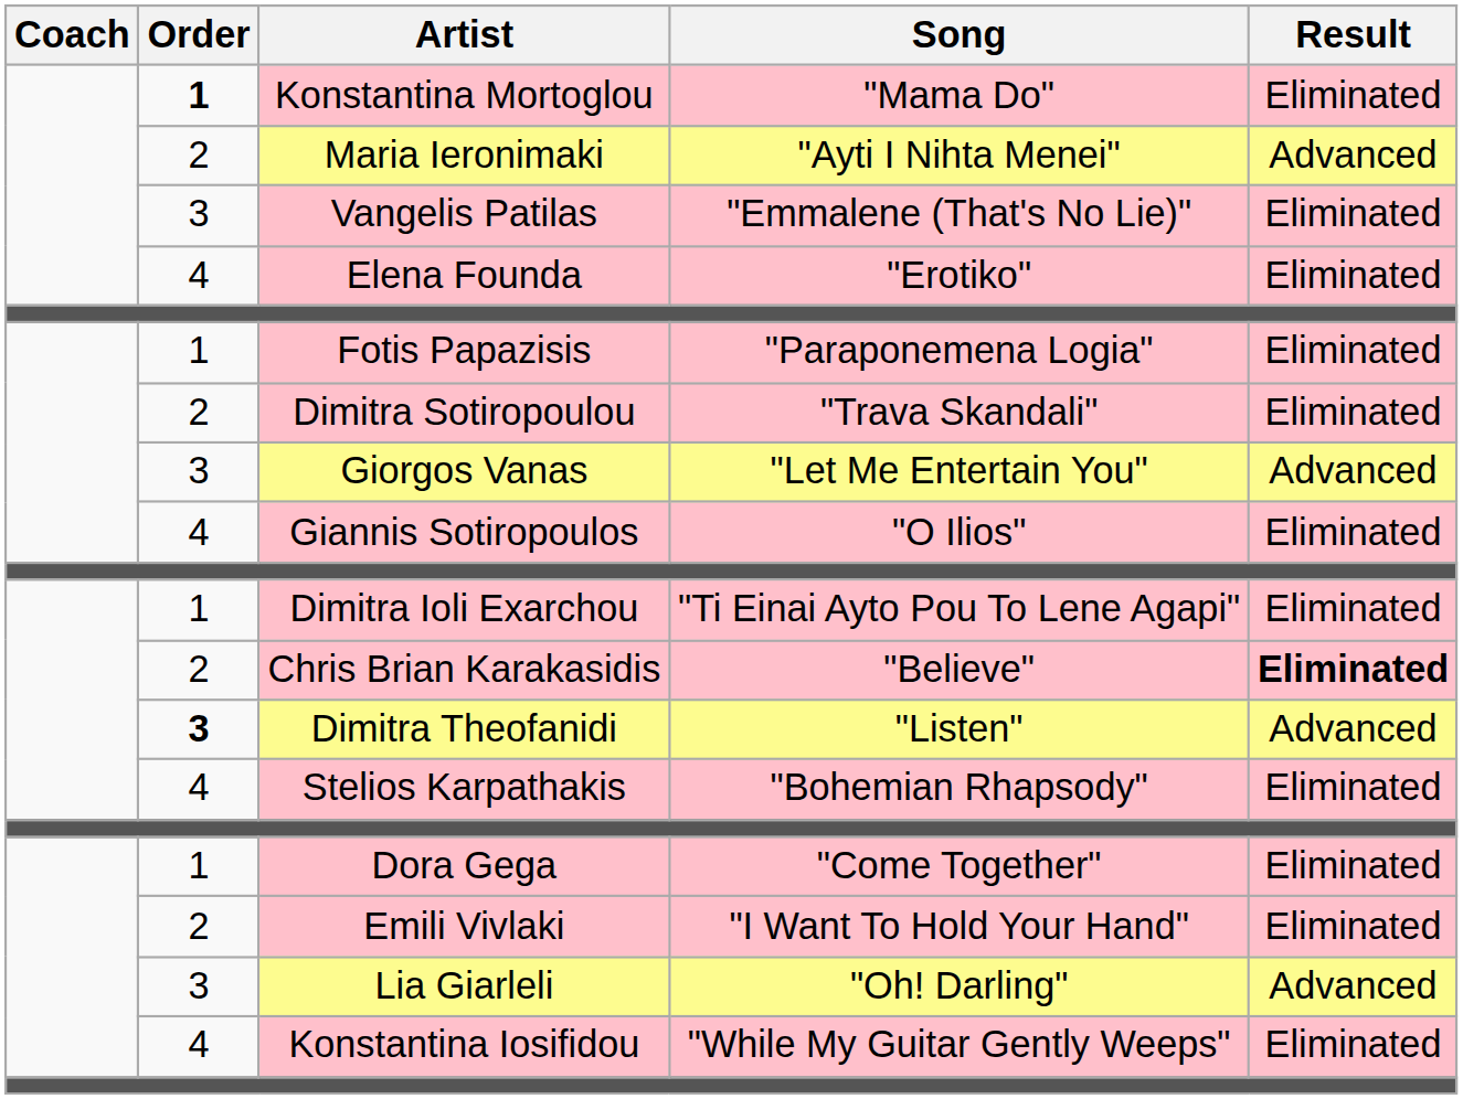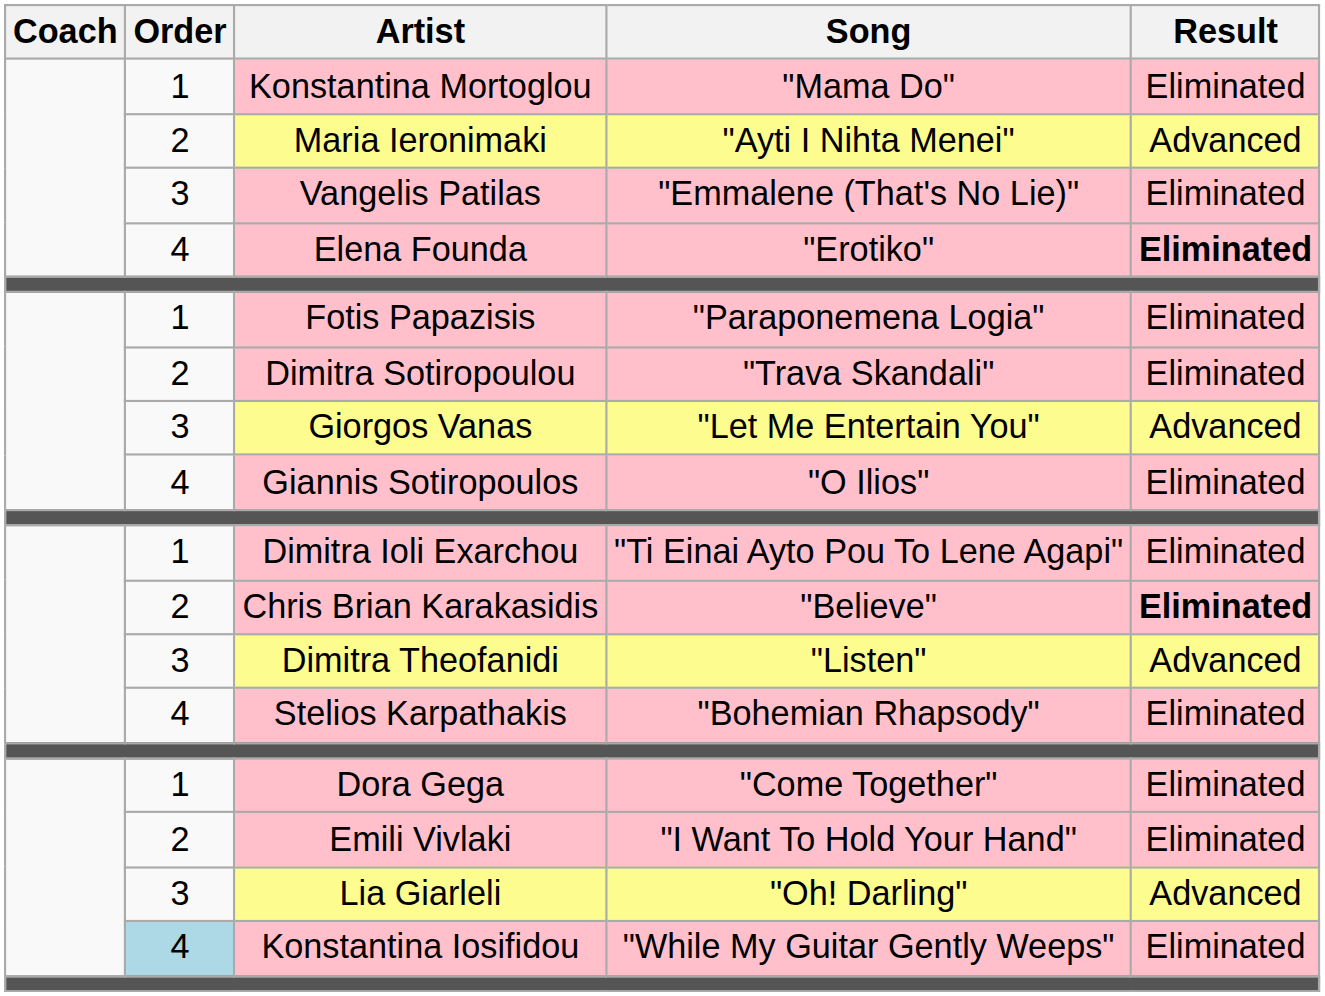Konstantina Mortoglou | Order: bold -> normal
Elena Founda | Result: normal -> bold
Dimitra Theofanidi | Order: bold -> normal
Konstantina Iosifidou | Order: no background -> lightblue background
